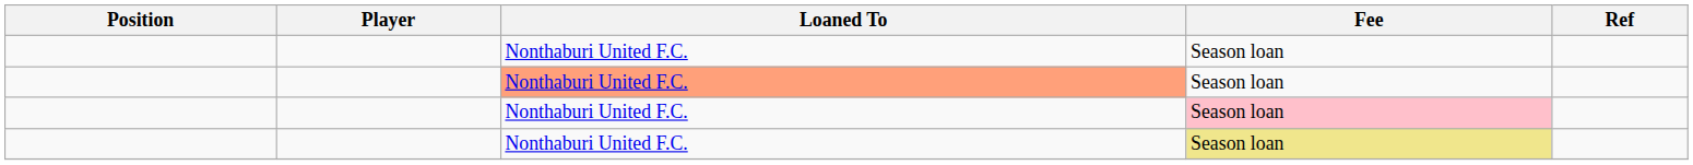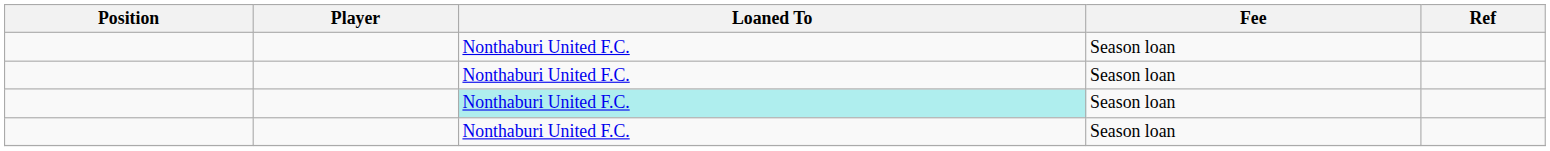row 3 | Loaned To: lightsalmon background -> no background
row 4 | Loaned To: no background -> paleturquoise background
row 4 | Fee: pink background -> no background
row 5 | Fee: khaki background -> no background
